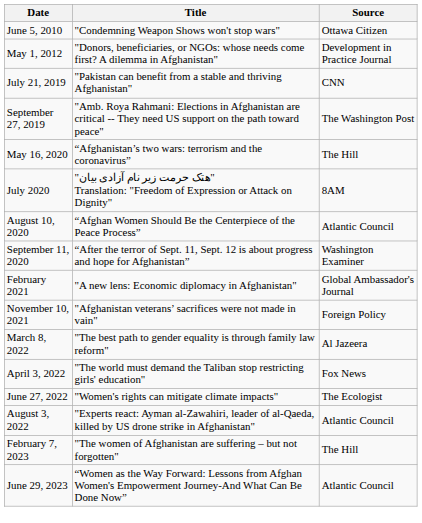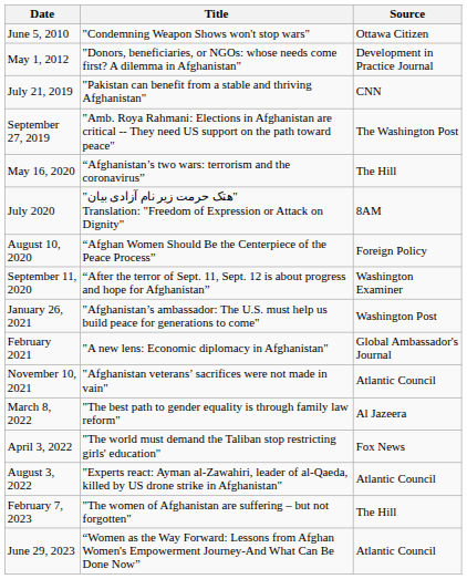August 10, 2020 | Source: Atlantic Council -> Foreign Policy
+ row: January 26, 2021 | "Afghanistan’s ambassador: The U.S. must help us build peace for generations to come" | Washington Post
November 10, 2021 | Source: Foreign Policy -> Atlantic Council
- row: June 27, 2022 | "Women's rights can mitigate climate impacts" | The Ecologist
